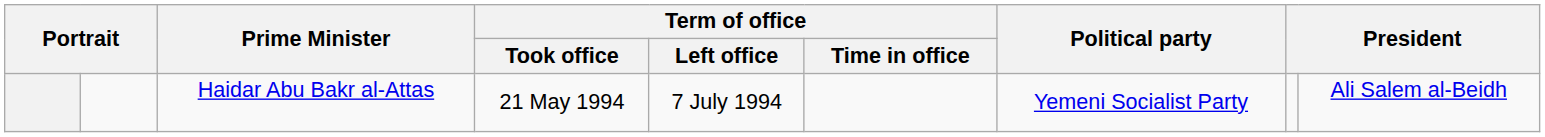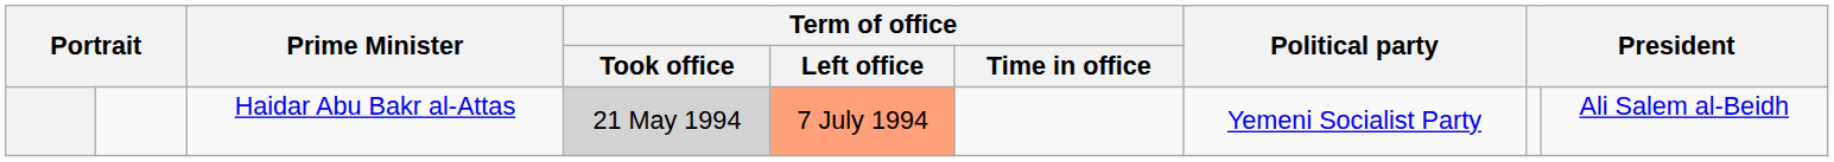Haidar Abu Bakr al-Attas | Term of office / Took office: no background -> lightgrey background
Haidar Abu Bakr al-Attas | Term of office / Left office: no background -> lightsalmon background
